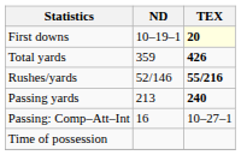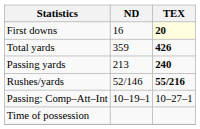First downs | ND: 10–19–1 -> 16
rows swapped: Rushes/yards <-> Passing yards
Passing: Comp–Att–Int | ND: 16 -> 10–19–1
